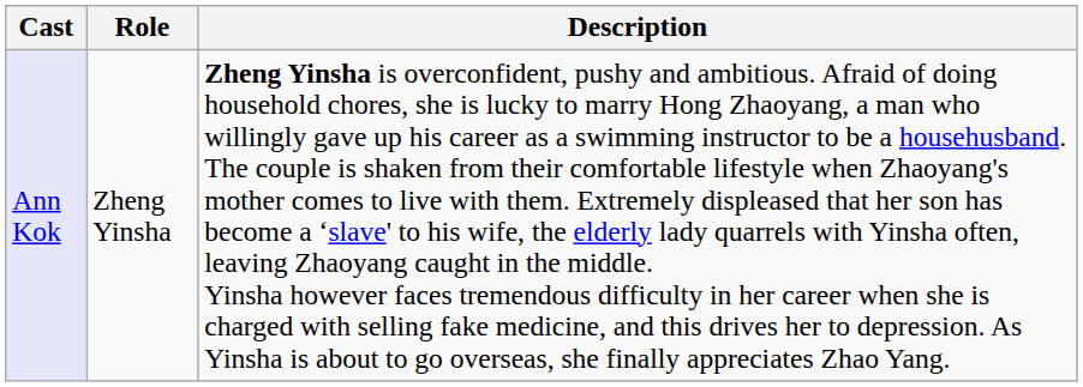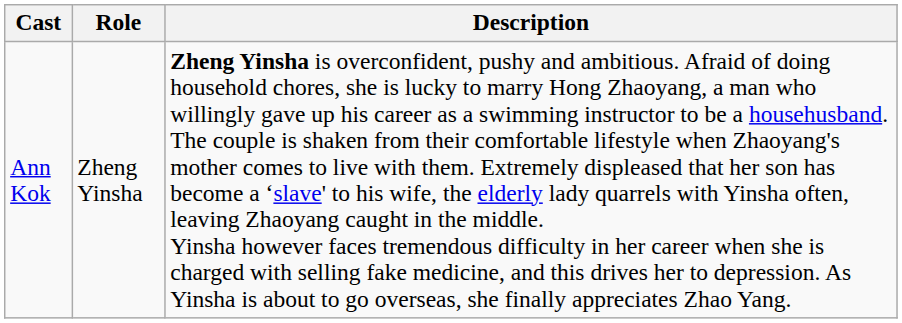row 2 | Cast: lavender background -> no background
